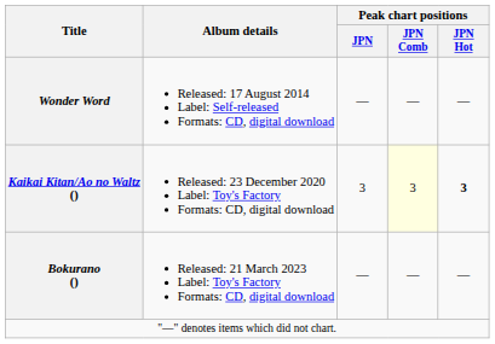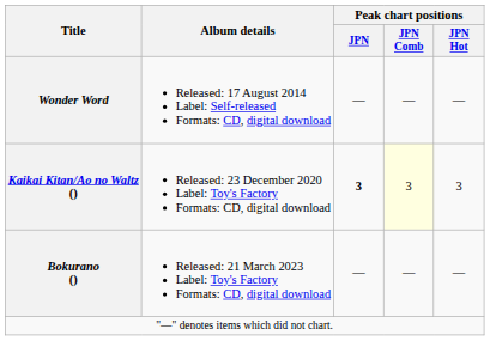Kaikai Kitan/Ao no Waltz () | Peak chart positions / JPN: normal -> bold
Kaikai Kitan/Ao no Waltz () | Peak chart positions / JPN Hot: bold -> normal
